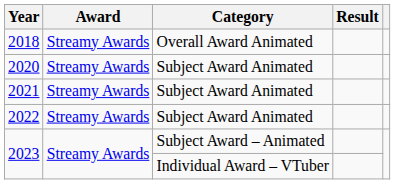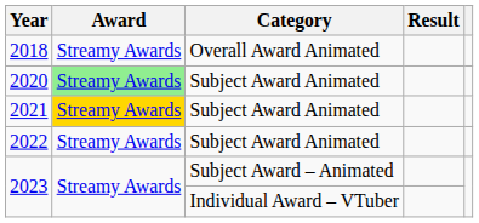2020 | Award: no background -> lightgreen background
2021 | Award: no background -> gold background
